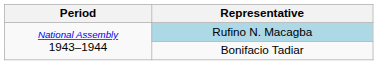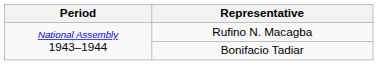Rufino N. Macagba | Representative: lightblue background -> no background
